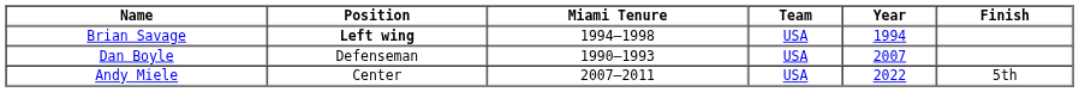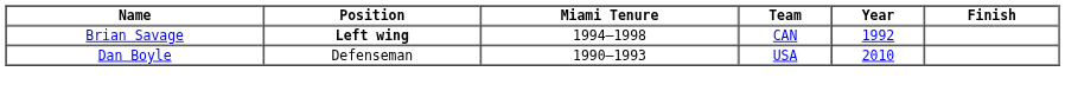Brian Savage | Team: USA -> CAN
Brian Savage | Year: 1994 -> 1992
Dan Boyle | Year: 2007 -> 2010
- row: Andy Miele | Center | 2007–2011 | USA | 2022 | 5th
